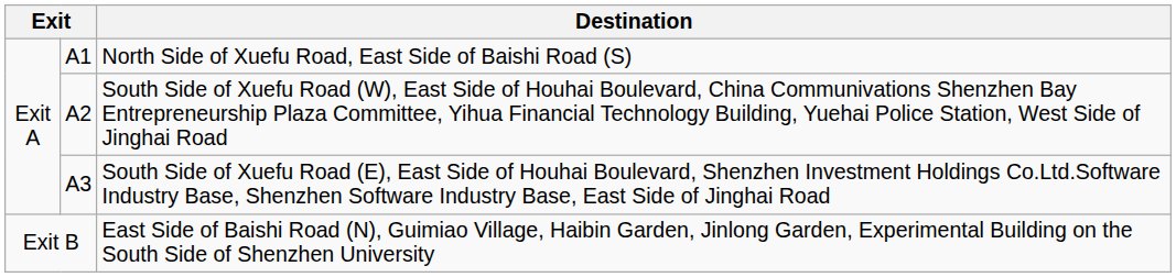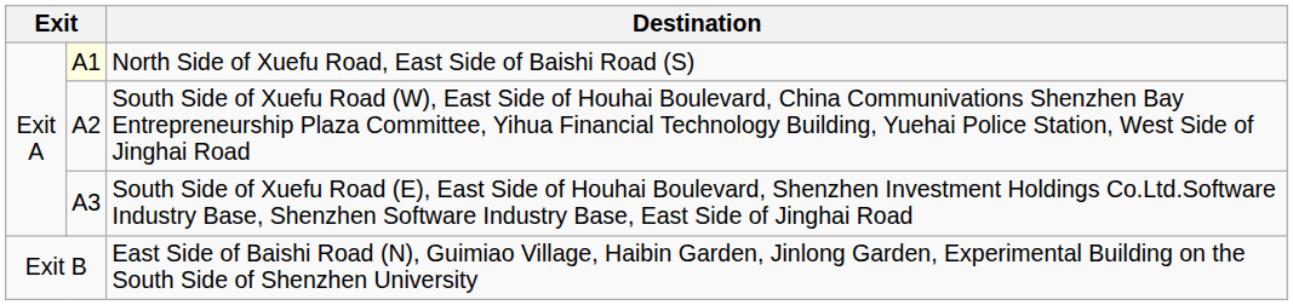North Side of Xuefu Road, East Side of Baishi Road (S) | column 2: no background -> lightyellow background
